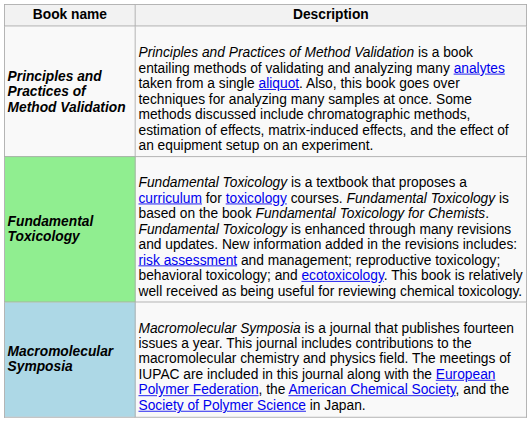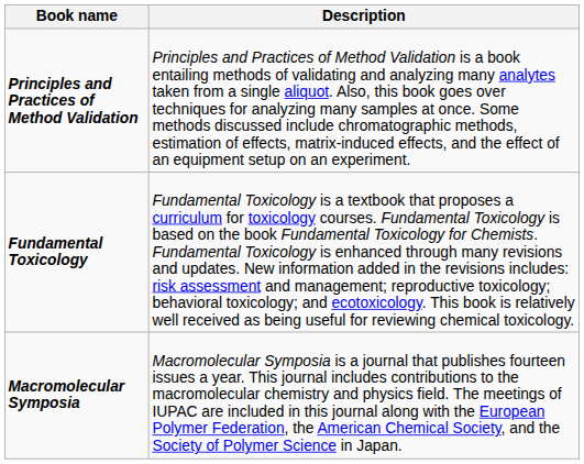Fundamental Toxicology | Book name: lightgreen background -> no background
Macromolecular Symposia | Book name: lightblue background -> no background
